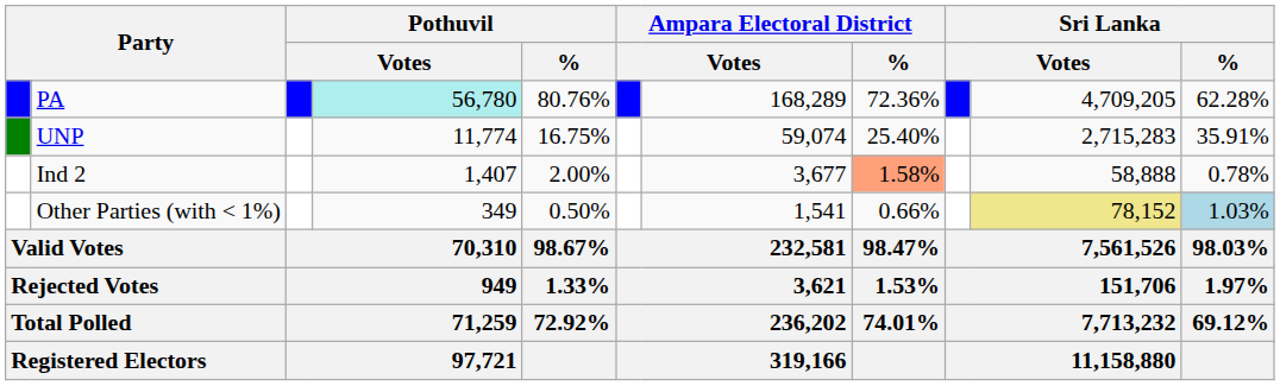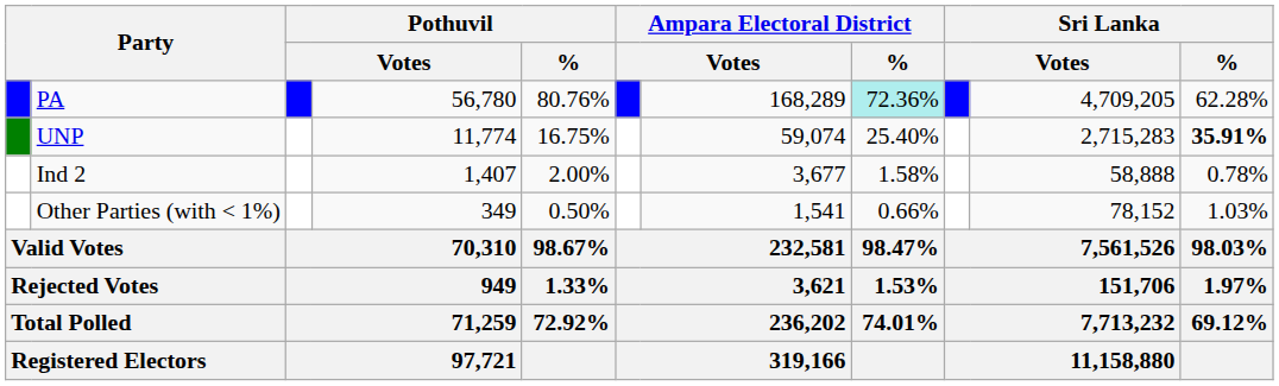PA | column 4: paleturquoise background -> no background
PA | Ampara Electoral District / %: no background -> paleturquoise background
UNP | Sri Lanka / %: normal -> bold
Ind 2 | Ampara Electoral District / %: lightsalmon background -> no background
Other Parties (with < 1%) | column 10: khaki background -> no background
Other Parties (with < 1%) | Sri Lanka / %: lightblue background -> no background
